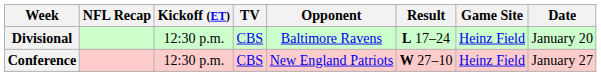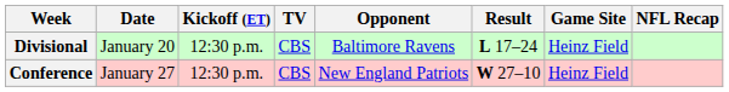columns swapped: Date <-> NFL Recap
